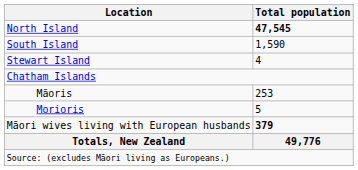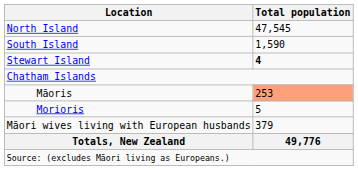North Island | Total population: bold -> normal
Stewart Island | Total population: normal -> bold
Māoris | Total population: no background -> lightsalmon background
Māori wives living with European husbands | Total population: bold -> normal
